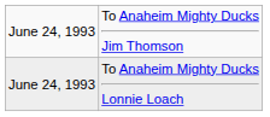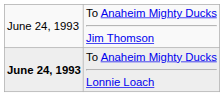row 2 | column 1: normal -> bold
